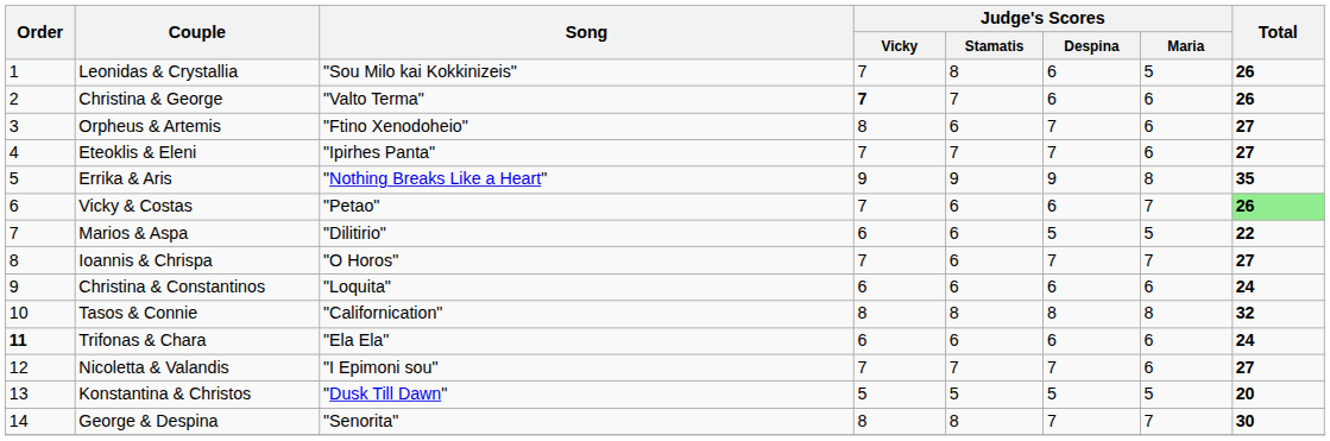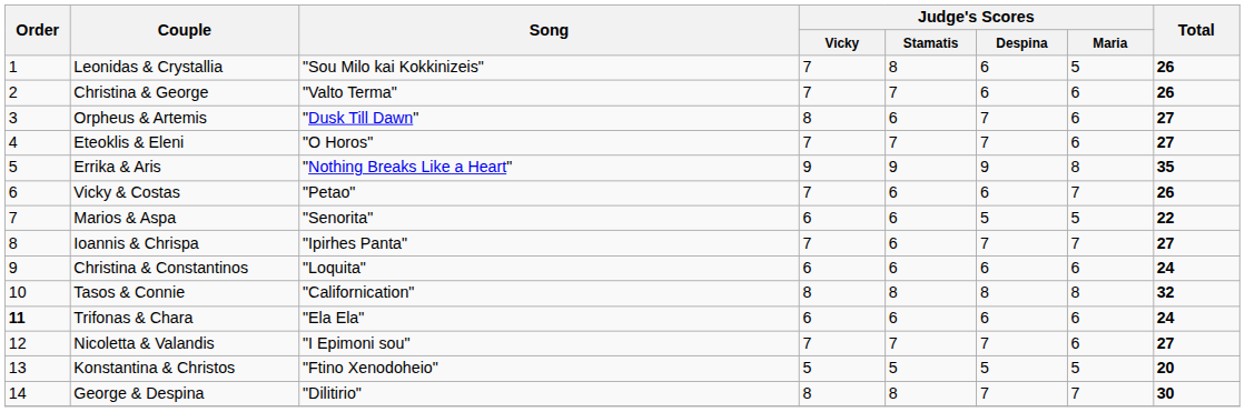Christina & George | Judge's Scores / Vicky: bold -> normal
Orpheus & Artemis | Song: "Ftino Xenodoheio" -> "Dusk Till Dawn"
Eteoklis & Eleni | Song: "Ipirhes Panta" -> "O Horos"
Vicky & Costas | Total: lightgreen background -> no background
Marios & Aspa | Song: "Dilitirio" -> "Senorita"
Ioannis & Chrispa | Song: "O Horos" -> "Ipirhes Panta"
Konstantina & Christos | Song: "Dusk Till Dawn" -> "Ftino Xenodoheio"
George & Despina | Song: "Senorita" -> "Dilitirio"
